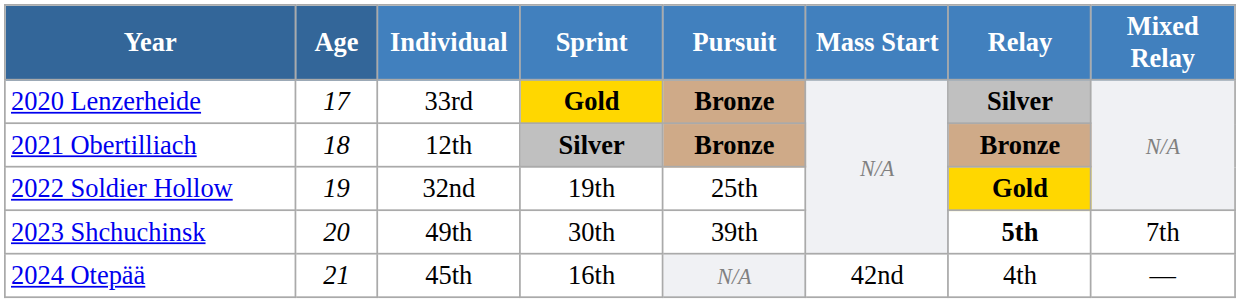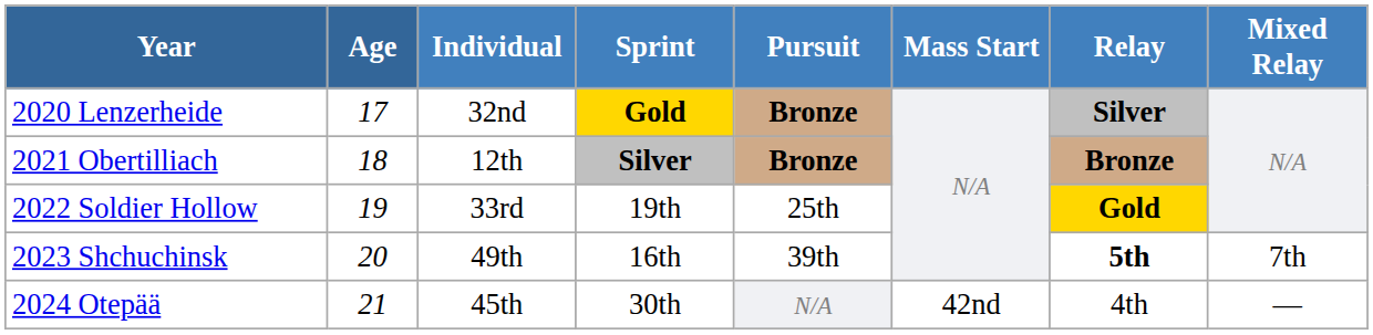2020 Lenzerheide | Individual: 33rd -> 32nd
2022 Soldier Hollow | Individual: 32nd -> 33rd
2023 Shchuchinsk | Sprint: 30th -> 16th
2024 Otepää | Sprint: 16th -> 30th
